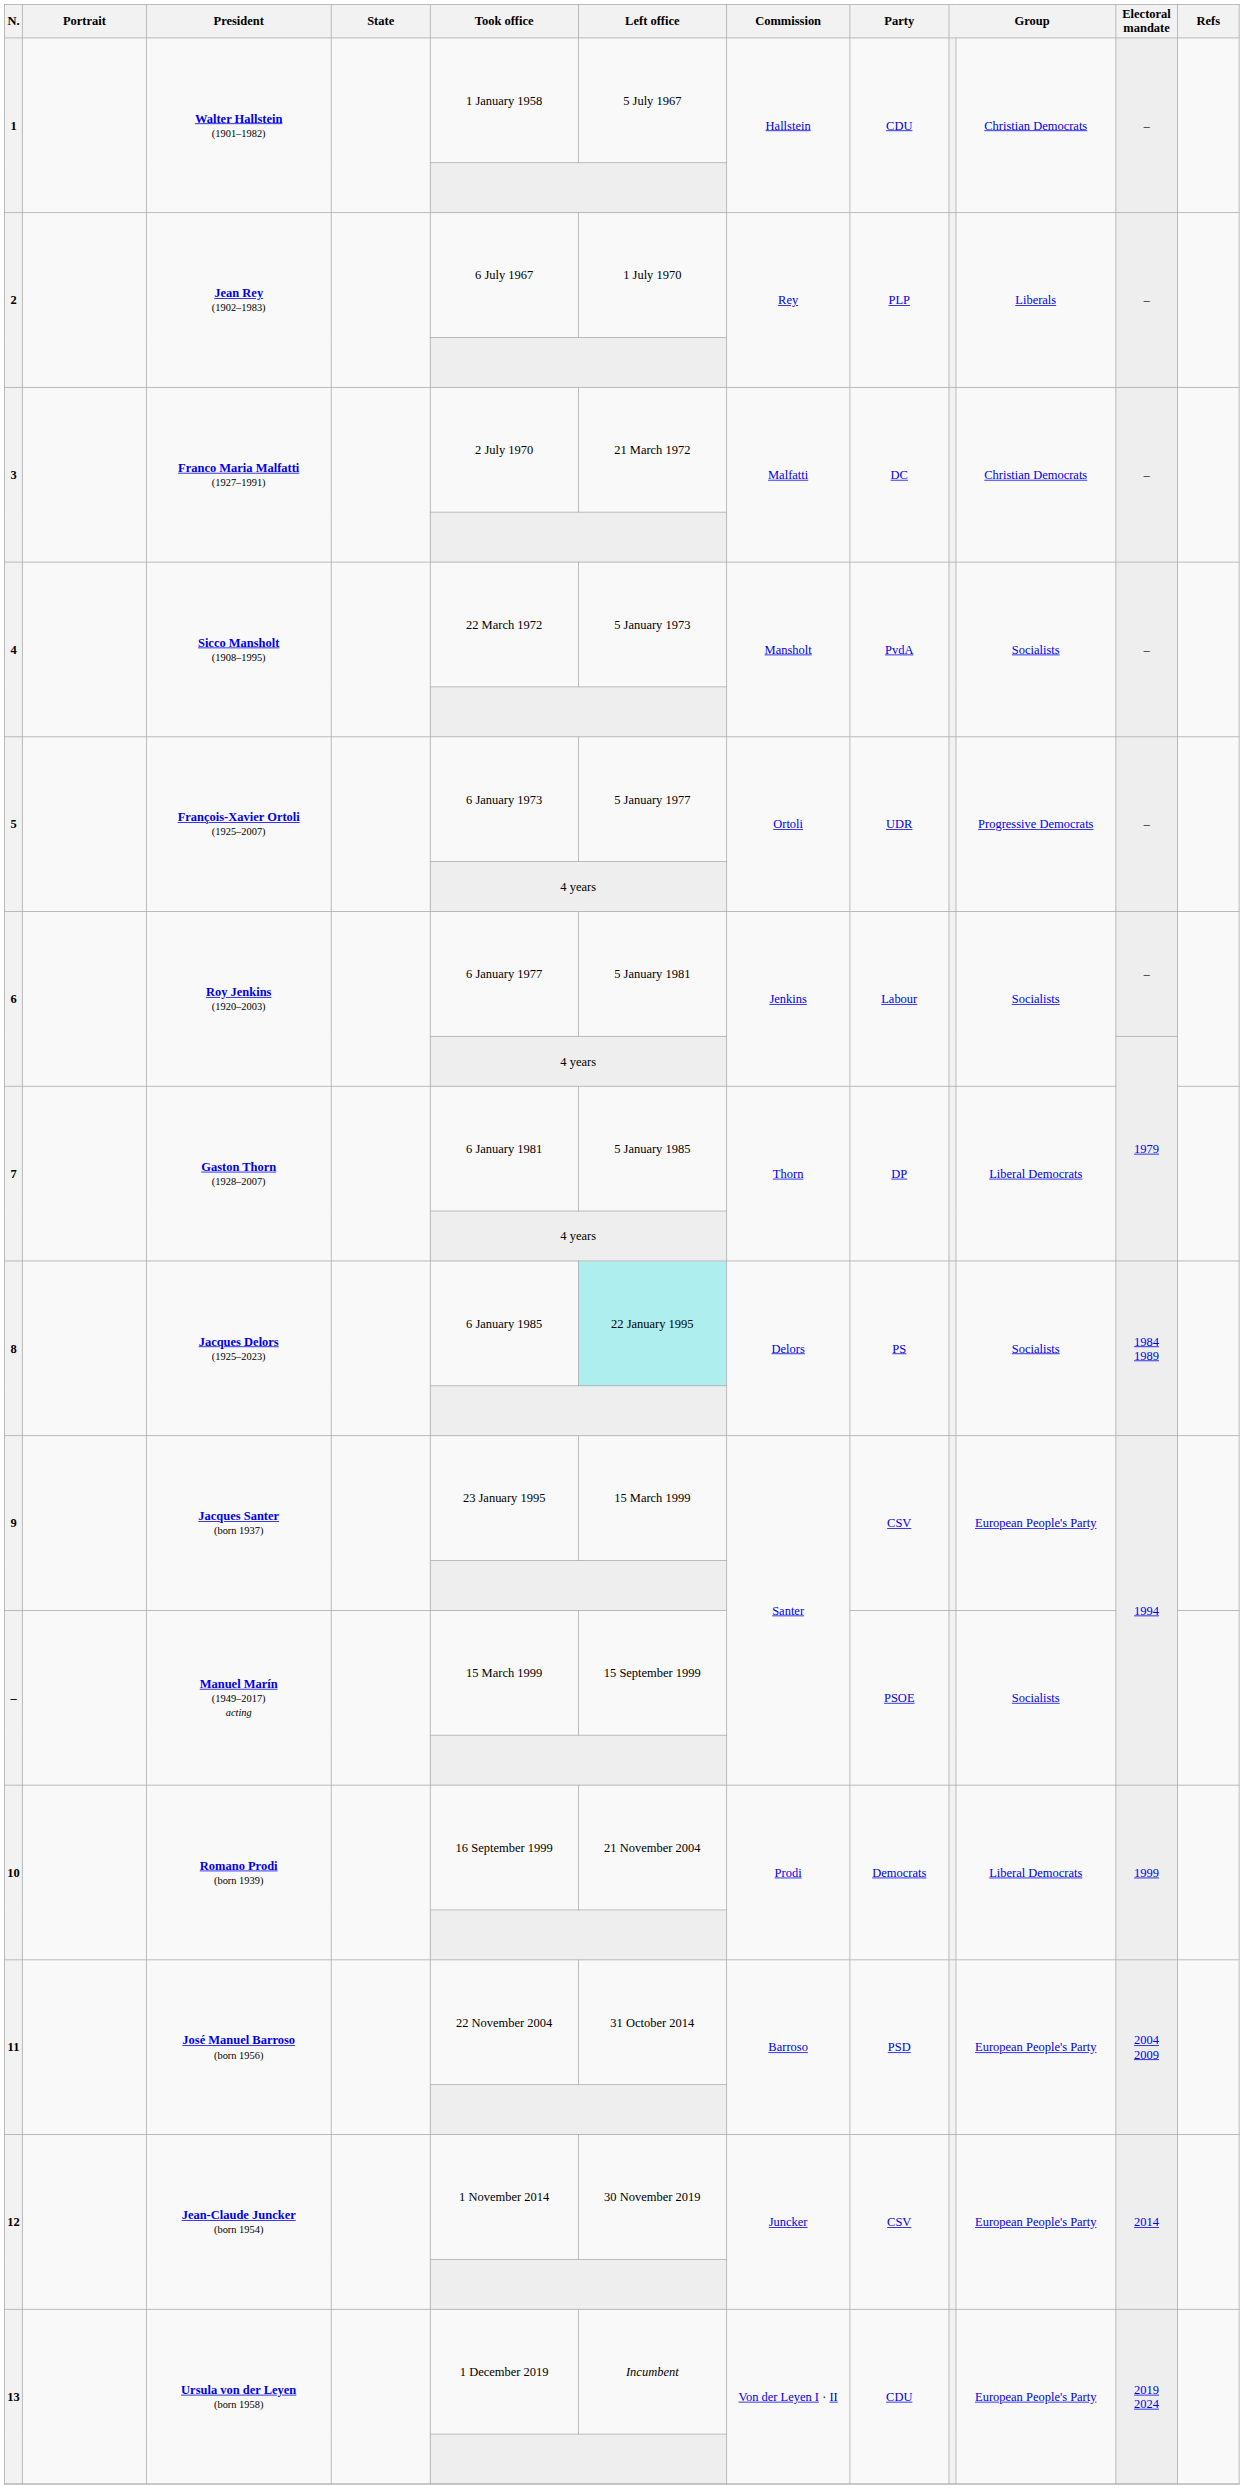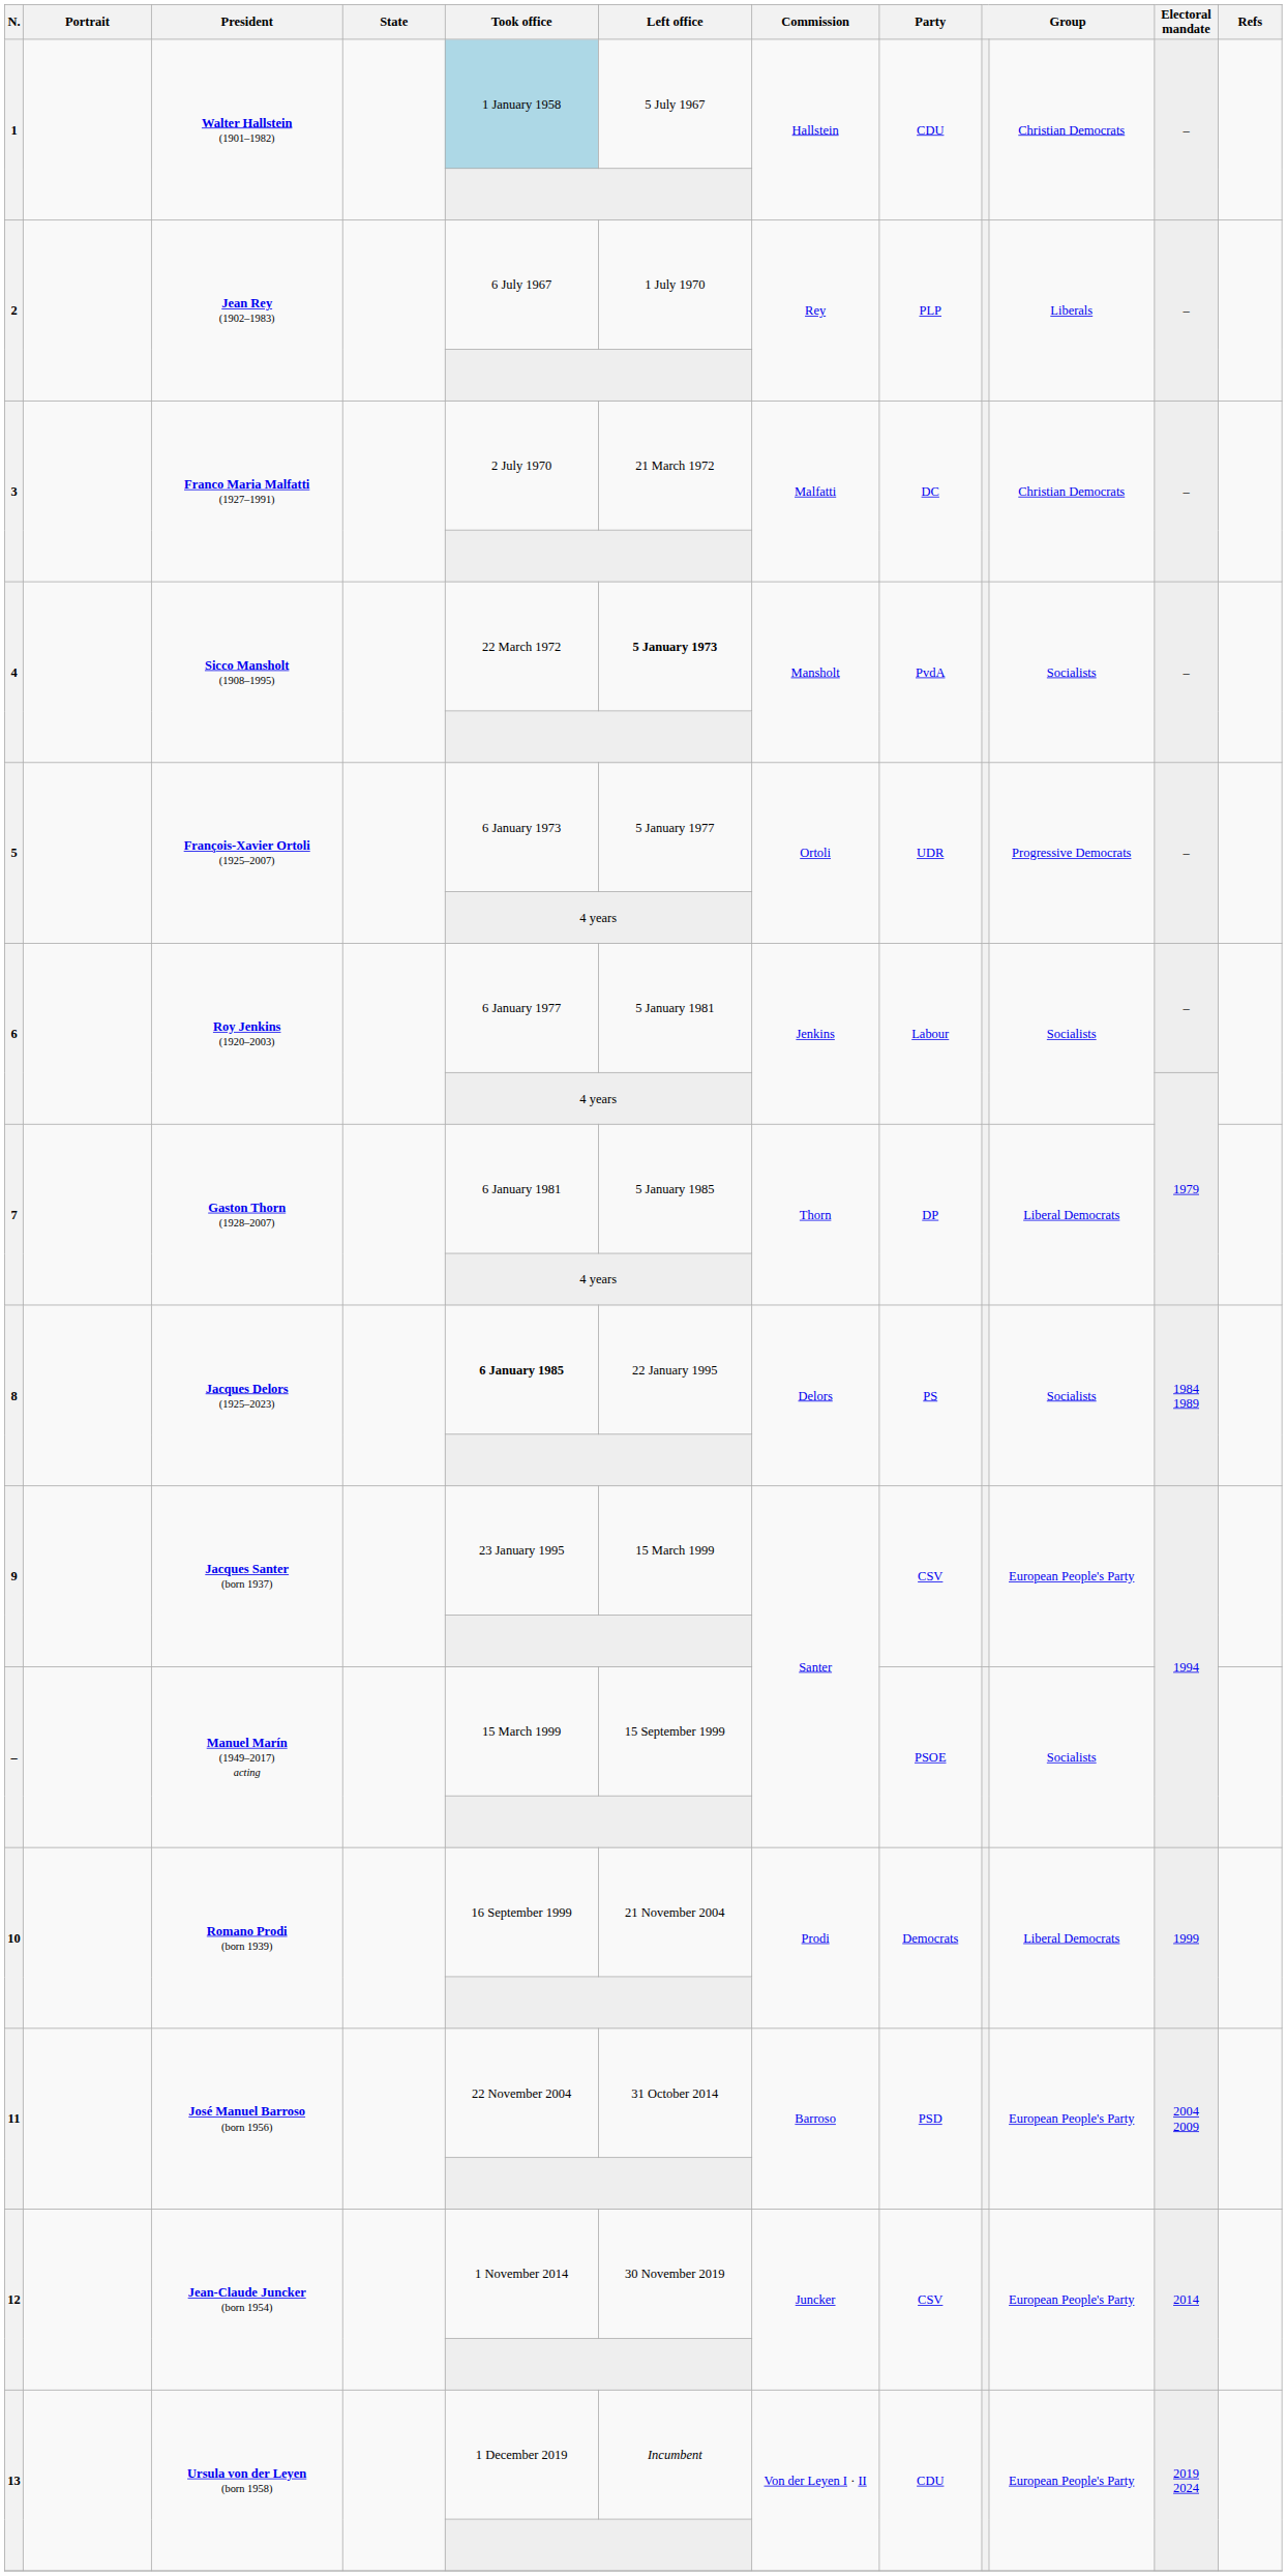row 2 | Took office: no background -> lightblue background
row 8 | Left office: normal -> bold
row 16 | Took office: normal -> bold
row 16 | Left office: paleturquoise background -> no background
